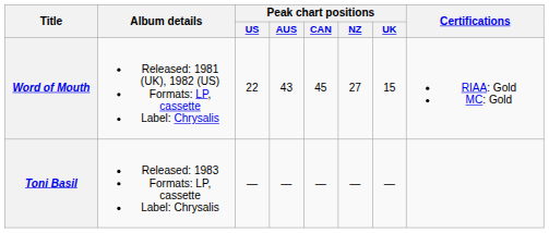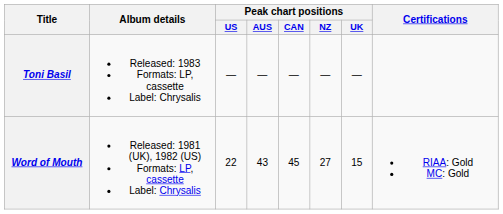rows swapped: Word of Mouth <-> Toni Basil
